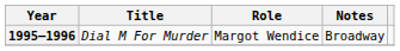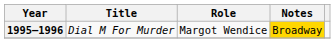1995–1996 | Notes: no background -> gold background
